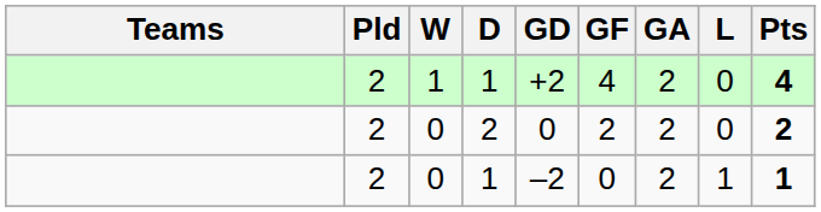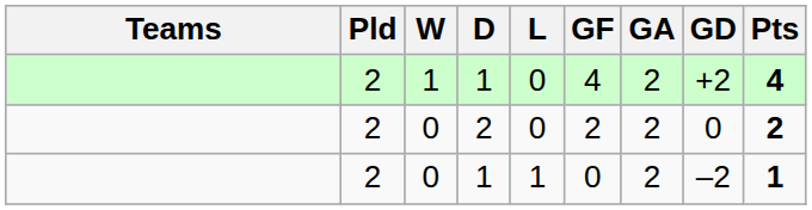columns swapped: L <-> GD
